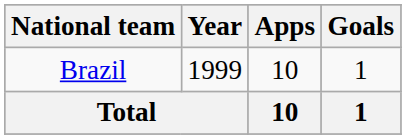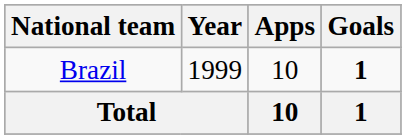Brazil | Goals: normal -> bold
